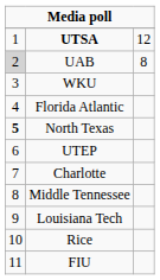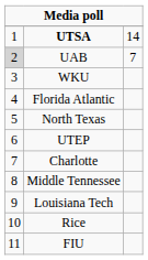UTSA | column 3: 12 -> 14
UAB | column 3: 8 -> 7
North Texas | column 1: bold -> normal
